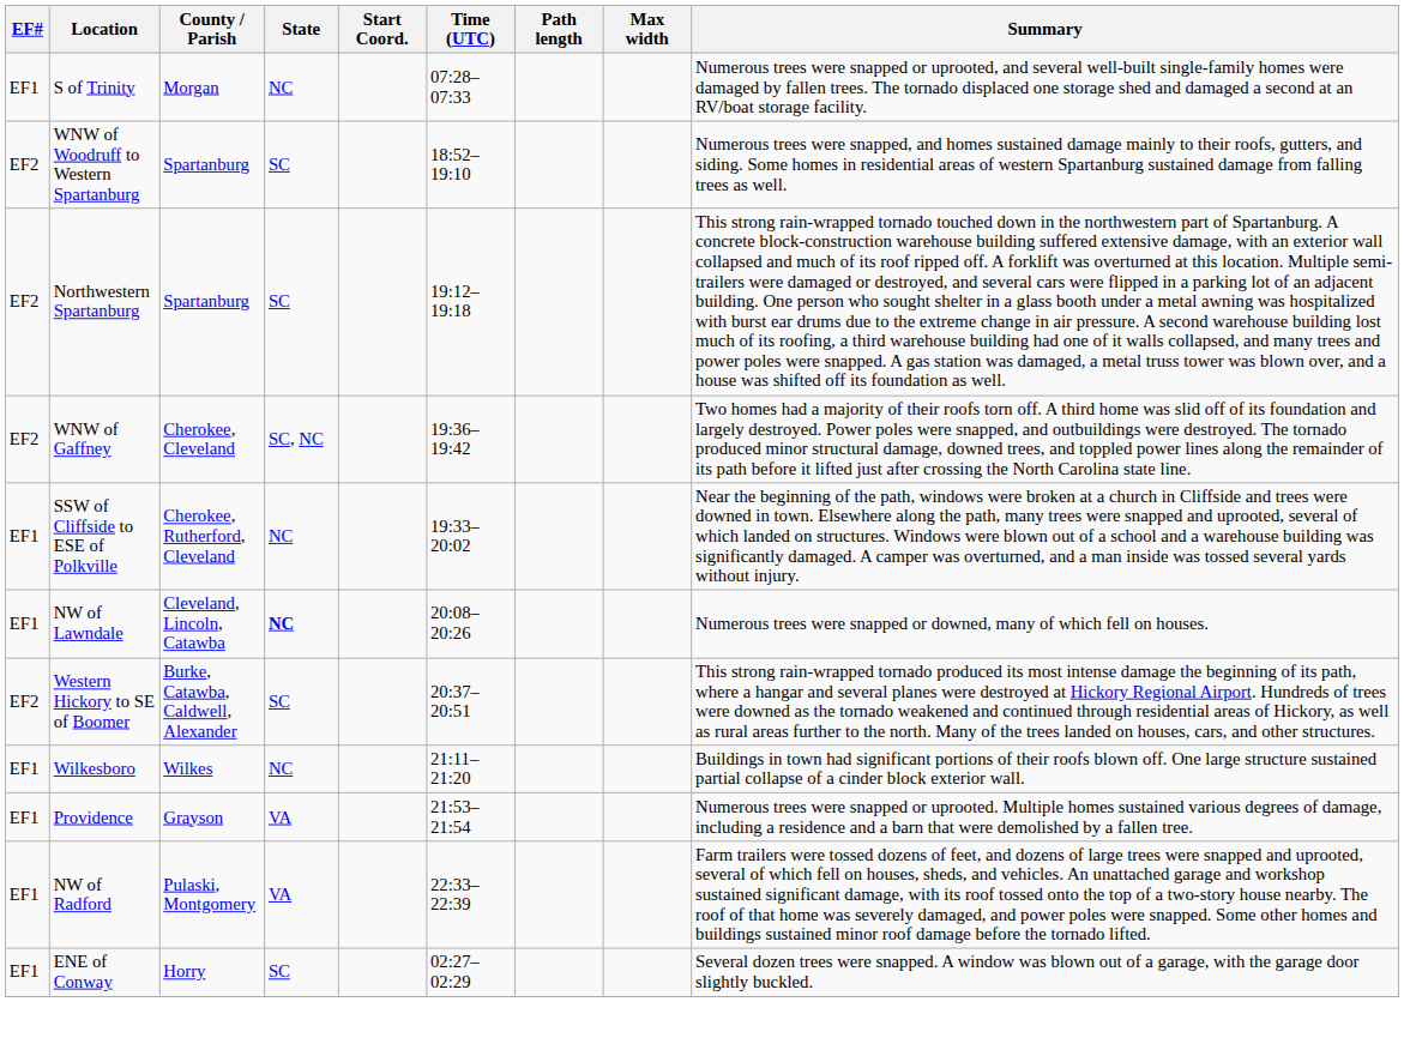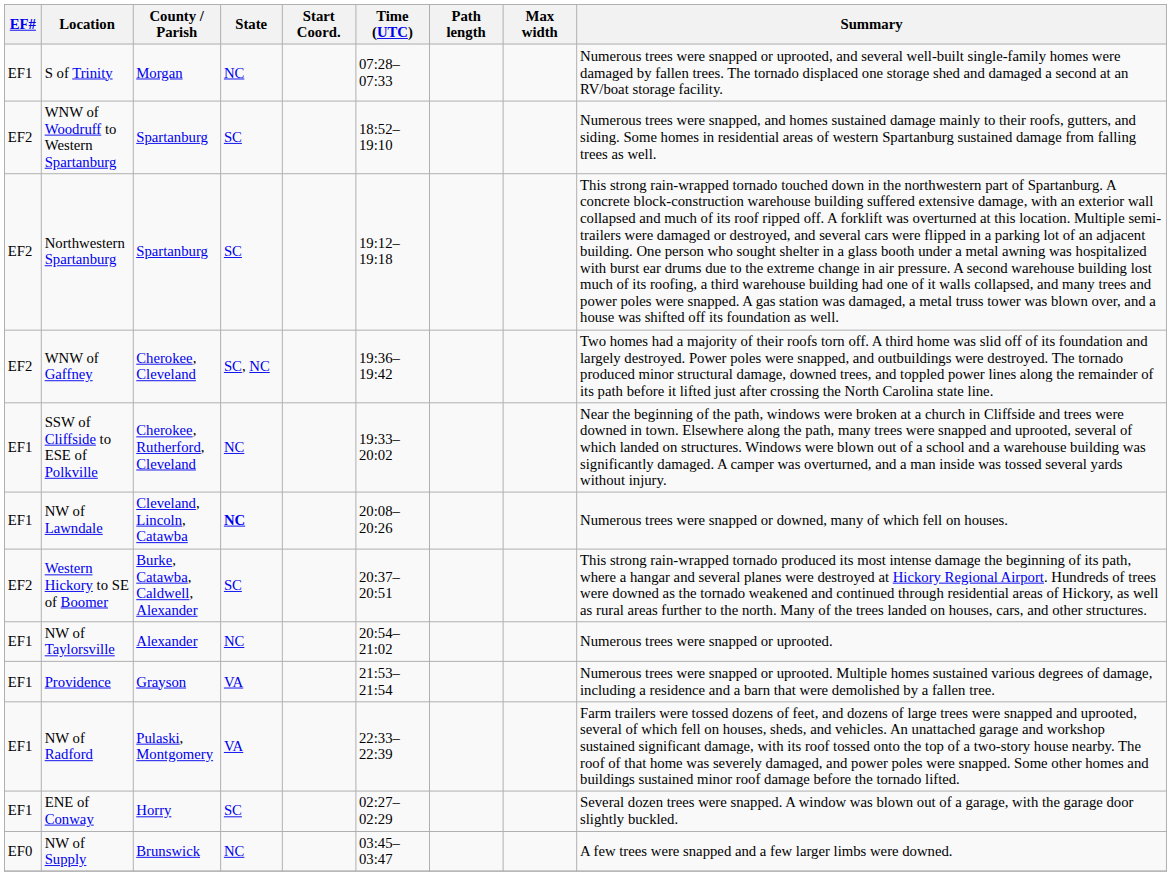+ row: EF1 | NW of Taylorsville | Alexander | NC | 20:54–21:02 | Numerous trees were snapped or uprooted.
- row: EF1 | Wilkesboro | Wilkes | NC | 21:11–21:20 | Buildings in town had significant portions of their roofs blown off. One large structure sustained partial collapse of a cinder block exterior wall.
+ row: EF0 | NW of Supply | Brunswick | NC | 03:45–03:47 | A few trees were snapped and a few larger limbs were downed.
